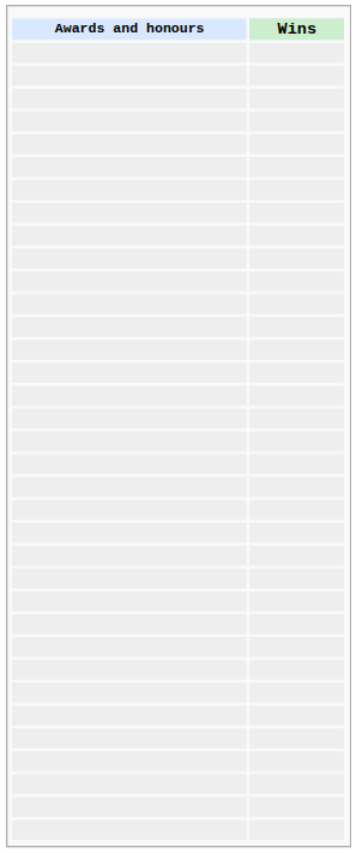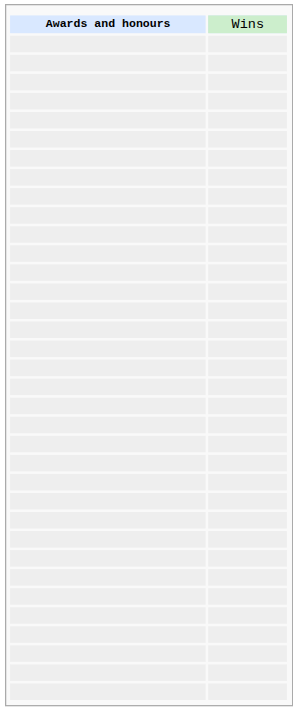Awards and honours | column 2: bold -> normal
